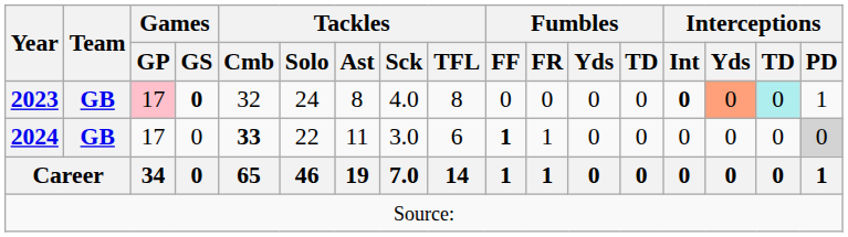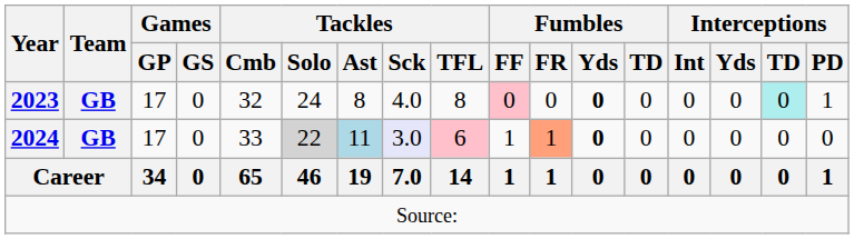2023 | Games / GP: pink background -> no background
2023 | Games / GS: bold -> normal
2023 | Fumbles / FF: no background -> pink background
2023 | Fumbles / Yds: normal -> bold
2023 | Interceptions / Int: bold -> normal
2023 | Interceptions / Yds: lightsalmon background -> no background
2024 | Tackles / Cmb: bold -> normal
2024 | Tackles / Solo: no background -> lightgrey background
2024 | Tackles / Ast: no background -> lightblue background
2024 | Tackles / Sck: no background -> lavender background
2024 | Tackles / TFL: no background -> pink background
2024 | Fumbles / FF: bold -> normal
2024 | Fumbles / FR: no background -> lightsalmon background
2024 | Fumbles / Yds: normal -> bold
2024 | Interceptions / PD: lightgrey background -> no background
